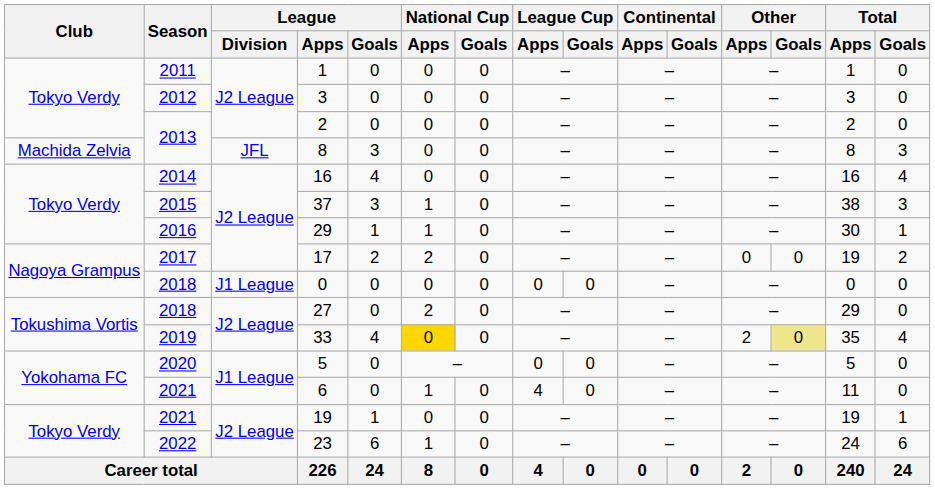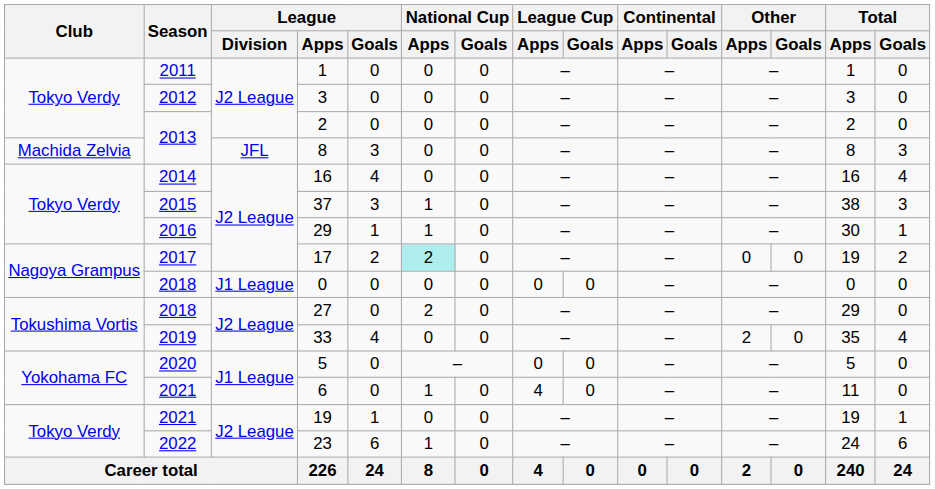17 | National Cup / Apps: no background -> paleturquoise background
33 | National Cup / Apps: gold background -> no background
33 | Other / Goals: khaki background -> no background
